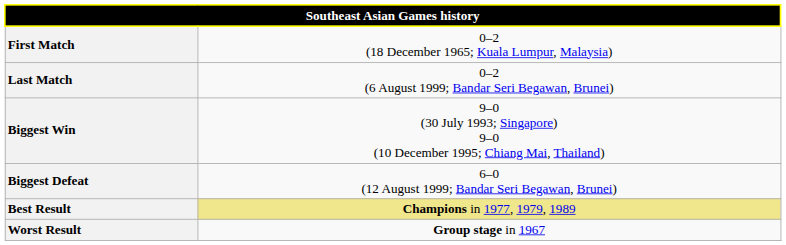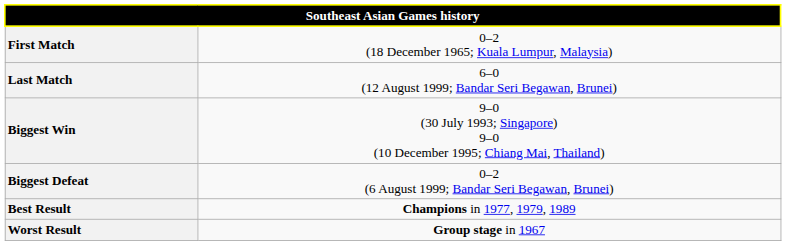Last Match | column 2: 0–2 (6 August 1999; Bandar Seri Begawan, Brunei) -> 6–0 (12 August 1999; Bandar Seri Begawan, Brunei)
Biggest Defeat | column 2: 6–0 (12 August 1999; Bandar Seri Begawan, Brunei) -> 0–2 (6 August 1999; Bandar Seri Begawan, Brunei)
Best Result | column 2: khaki background -> no background
